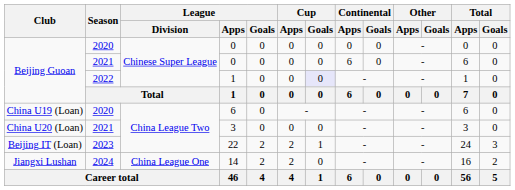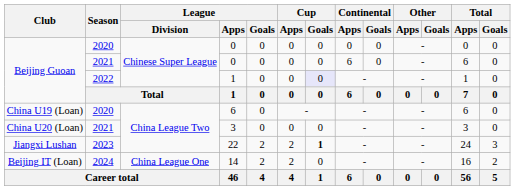22 | Club: Beijing IT (Loan) -> Jiangxi Lushan
22 | Cup / Goals: normal -> bold
14 | Club: Jiangxi Lushan -> Beijing IT (Loan)
